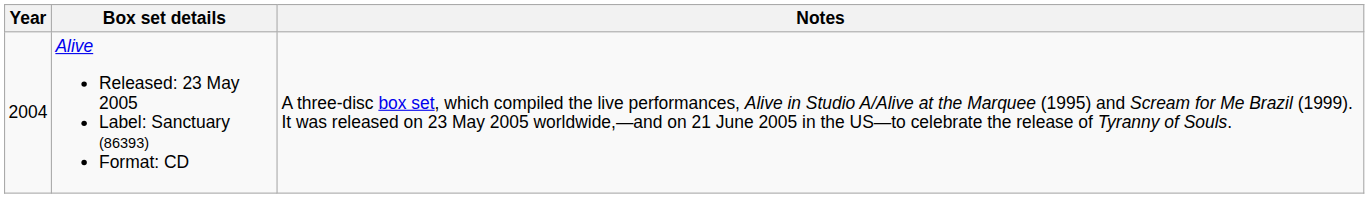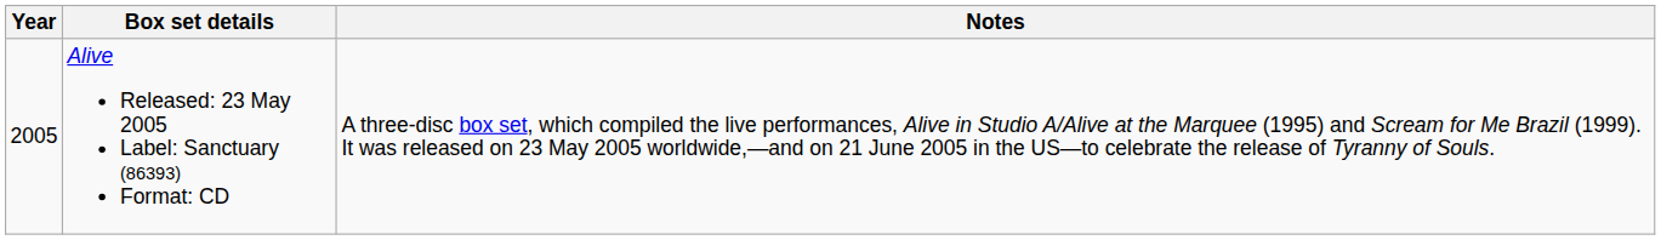row 2 | Year: 2004 -> 2005
